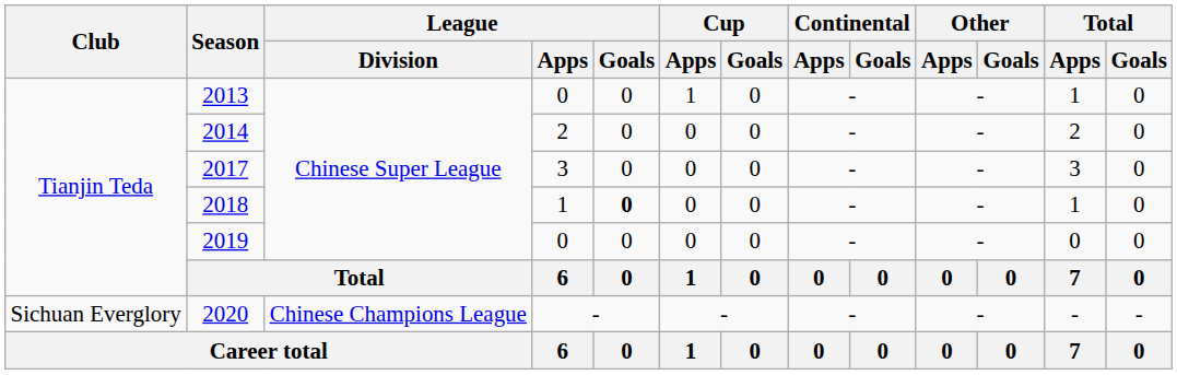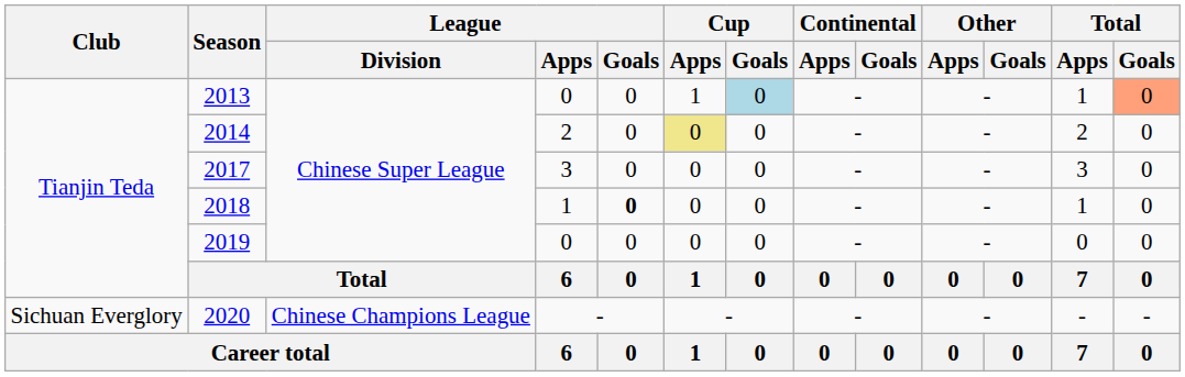2013 | Cup / Goals: no background -> lightblue background
2013 | Total / Goals: no background -> lightsalmon background
2014 | Cup / Apps: no background -> khaki background
